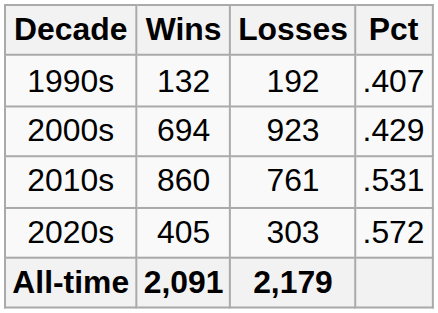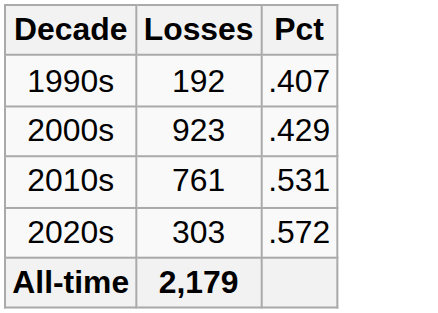- column: Wins | 132 | 694 | 860 | 405 | 2,091
